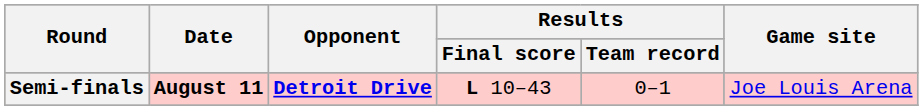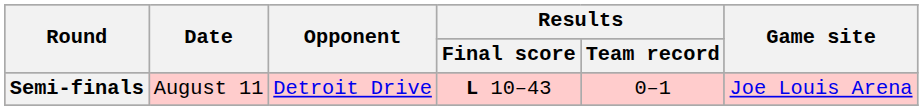Semi-finals | Date: bold -> normal
Semi-finals | Opponent: bold -> normal
